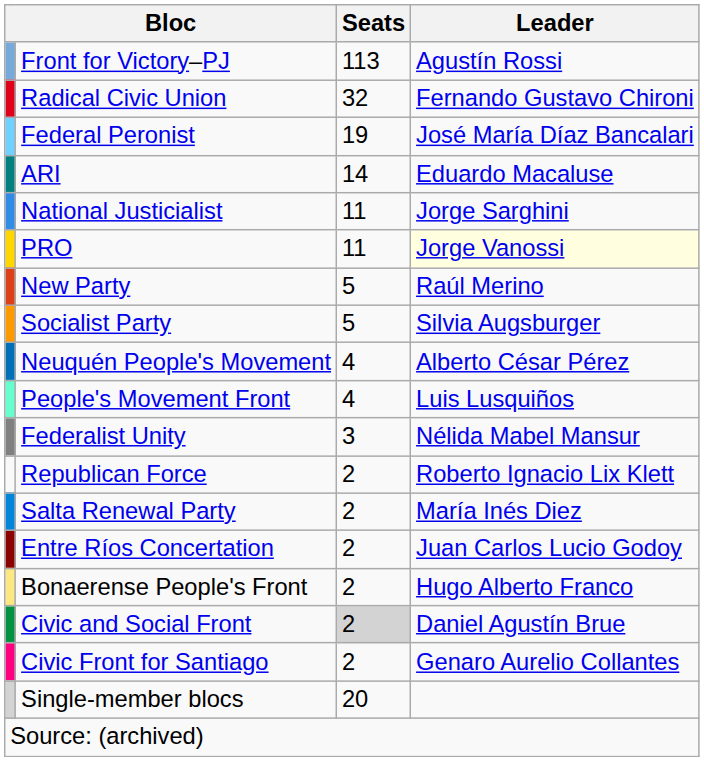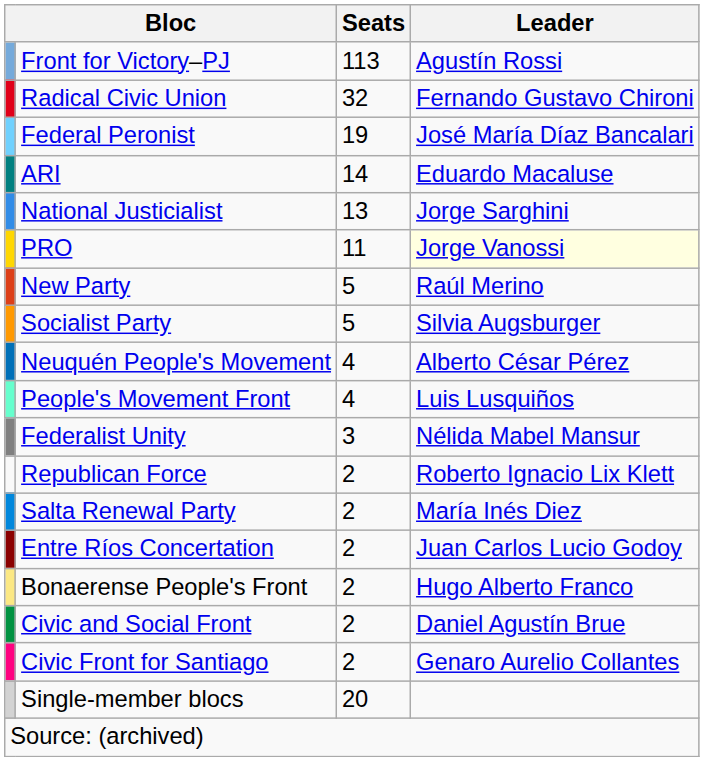National Justicialist | Seats: 11 -> 13
Civic and Social Front | Seats: lightgrey background -> no background
